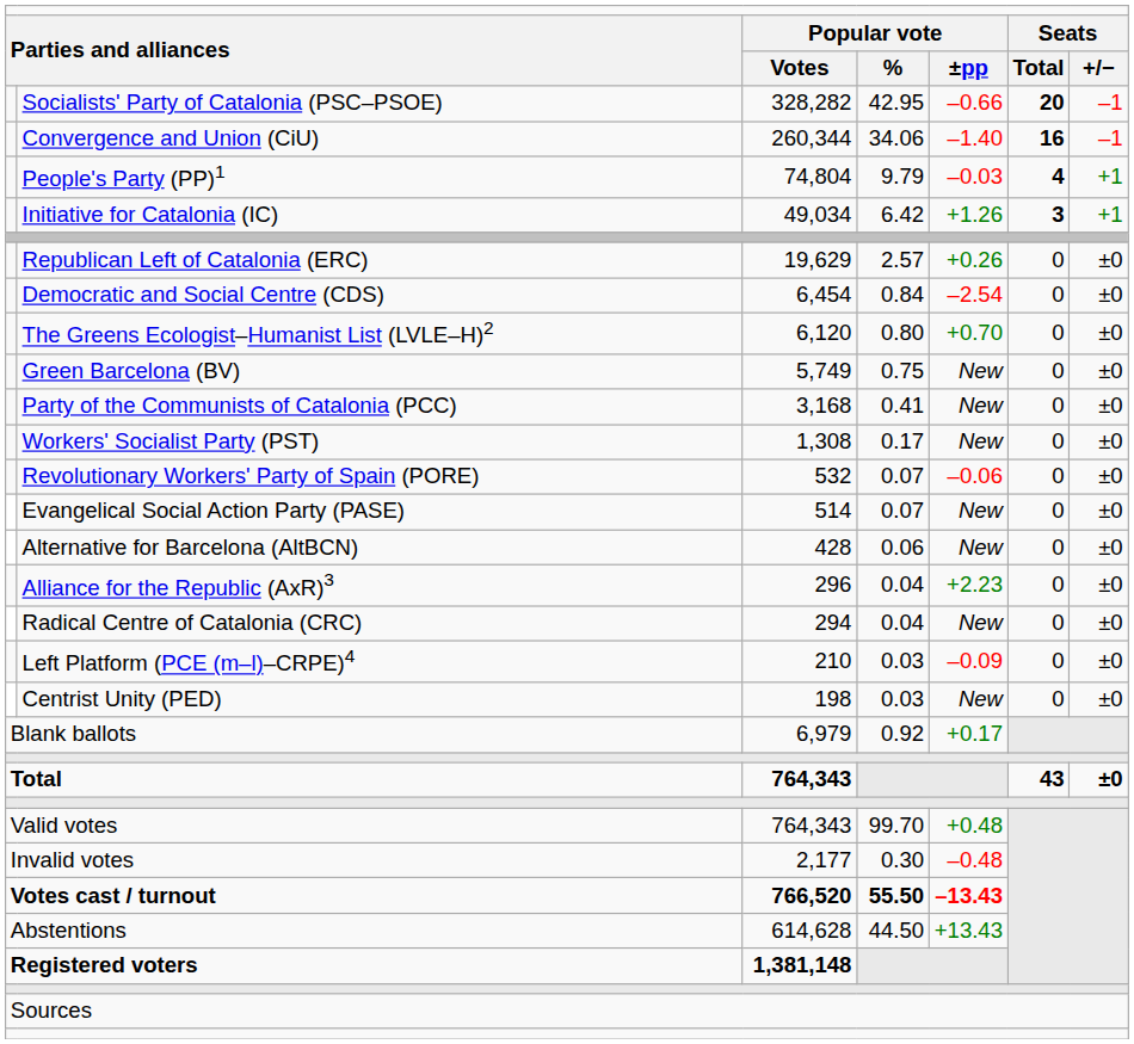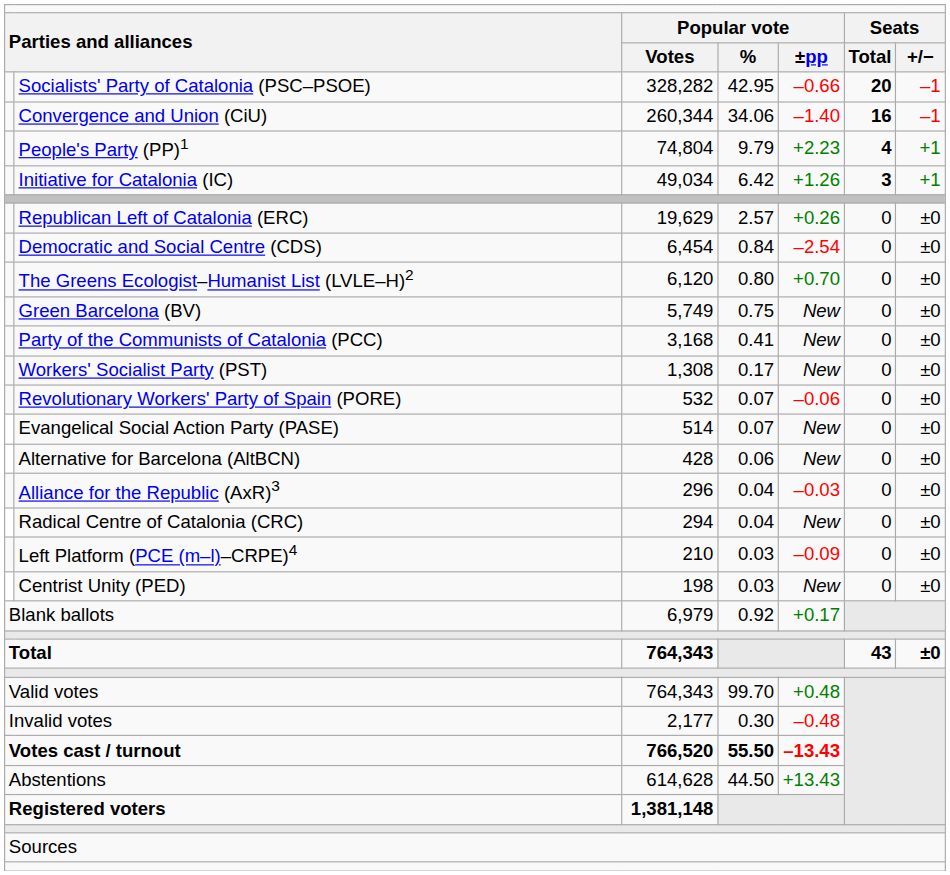People's Party (PP)1 | column 5: –0.03 -> +2.23
Alliance for the Republic (AxR)3 | column 5: +2.23 -> –0.03
